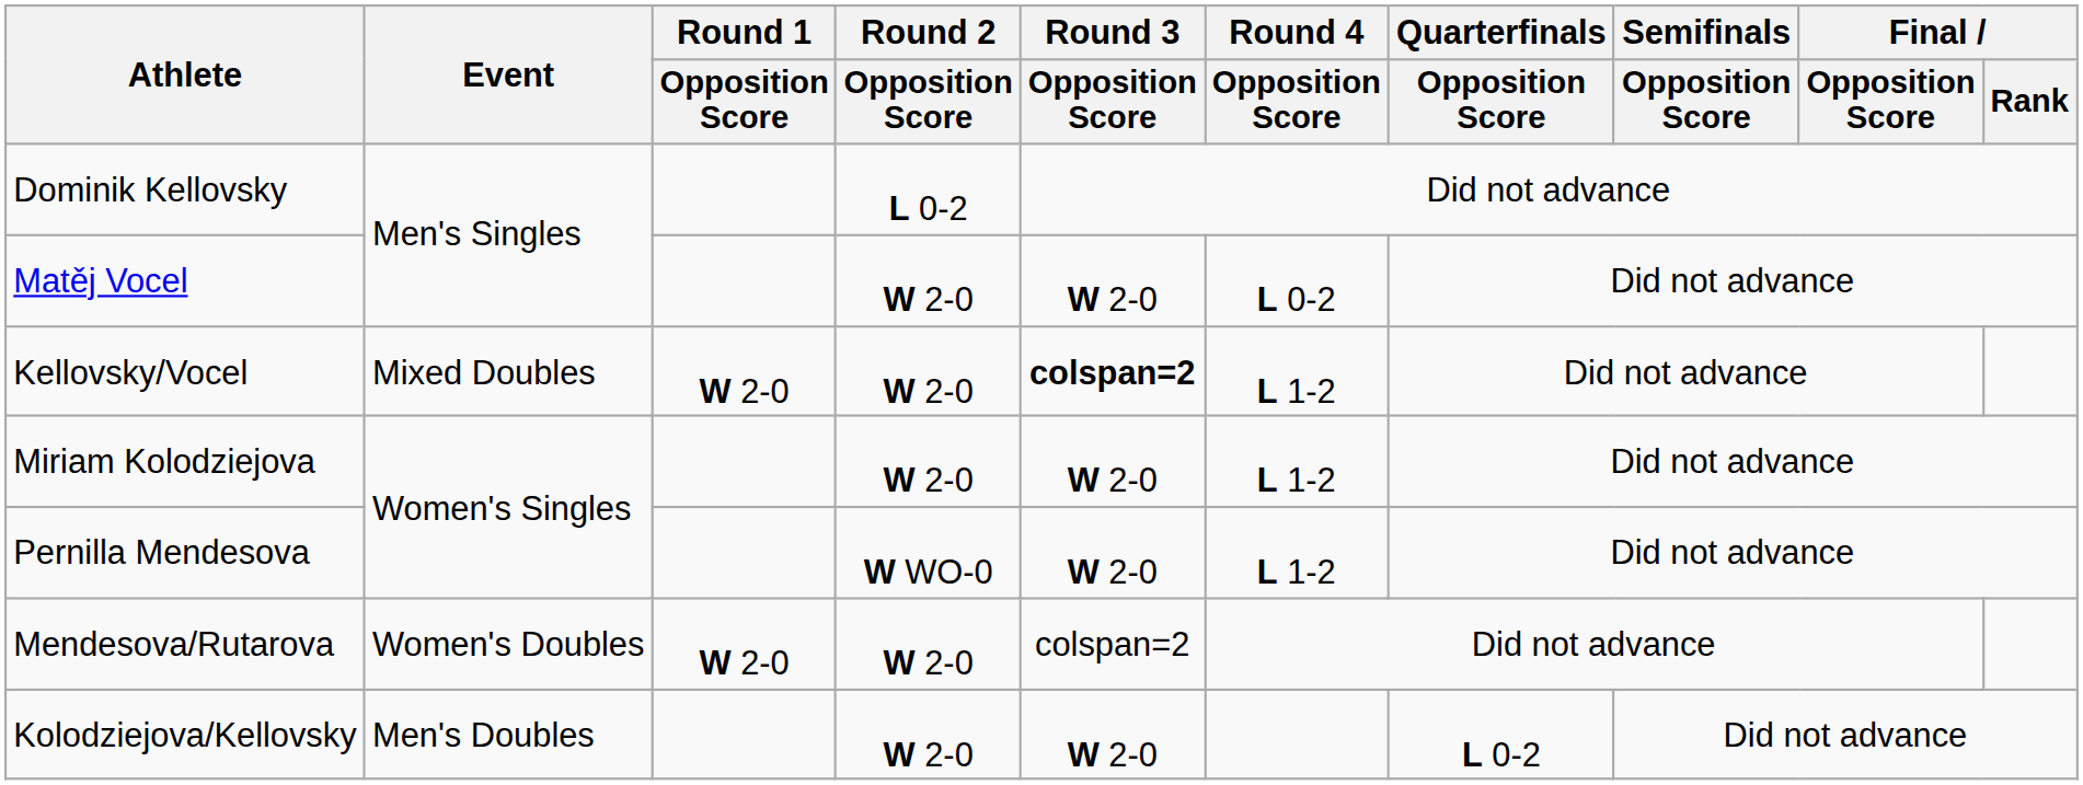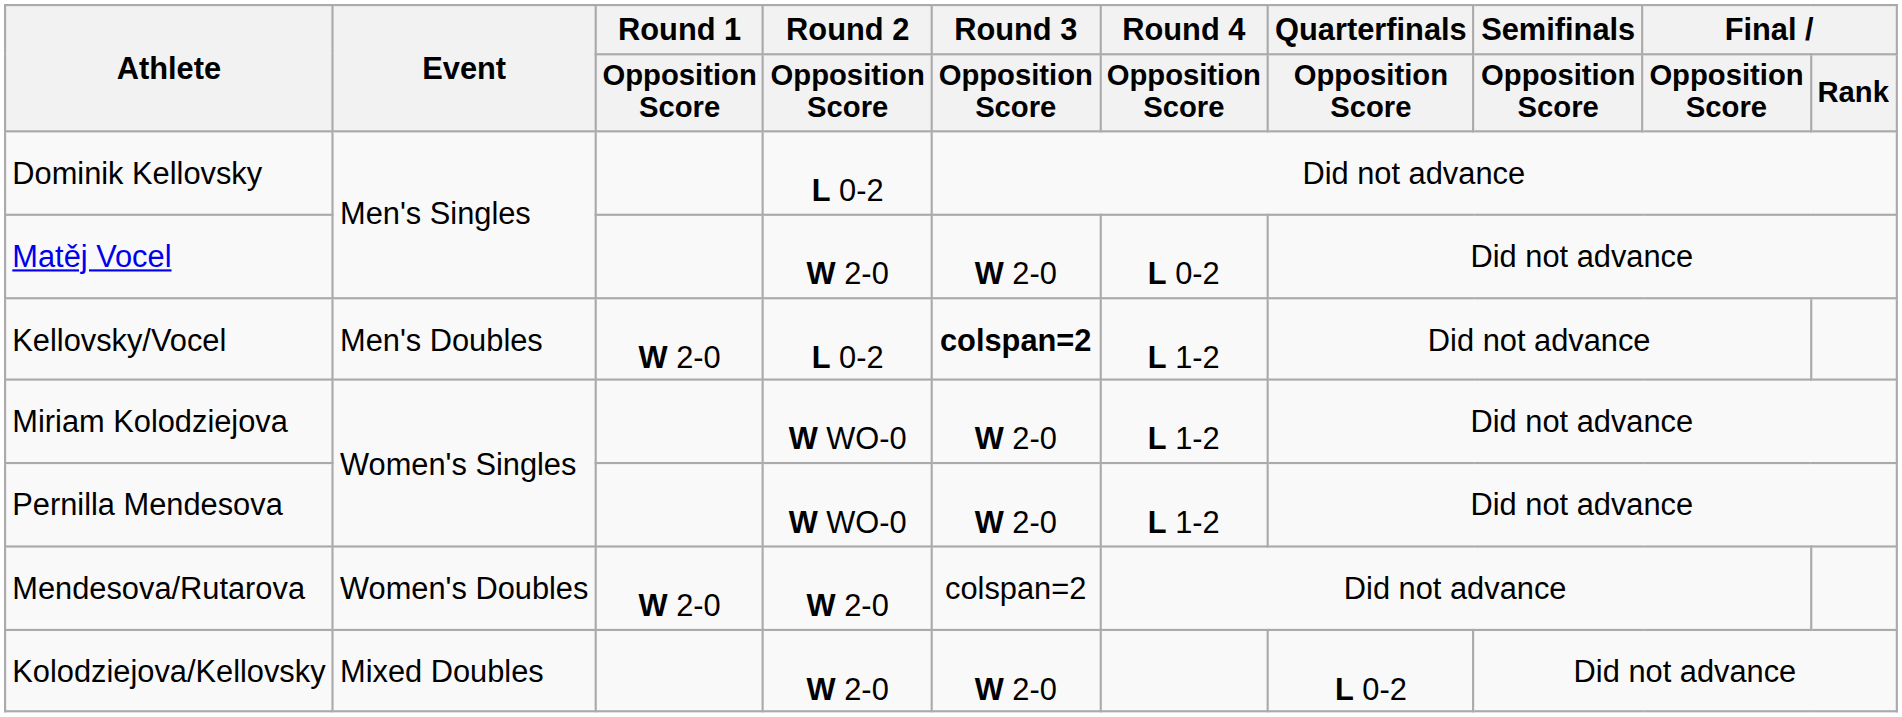Kellovsky/Vocel | Event: Mixed Doubles -> Men's Doubles
Kellovsky/Vocel | Round 2 / Opposition Score: W 2-0 -> L 0-2
Miriam Kolodziejova | Round 2 / Opposition Score: W 2-0 -> W WO-0
Kolodziejova/Kellovsky | Event: Men's Doubles -> Mixed Doubles
